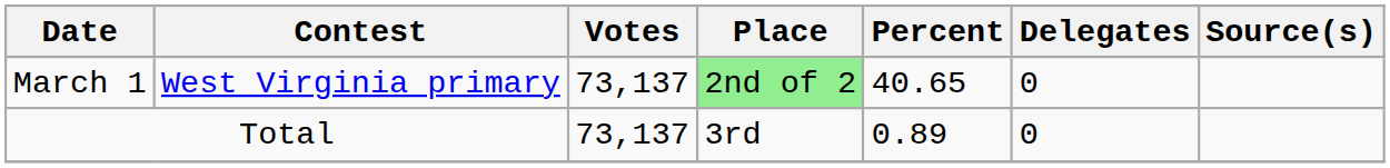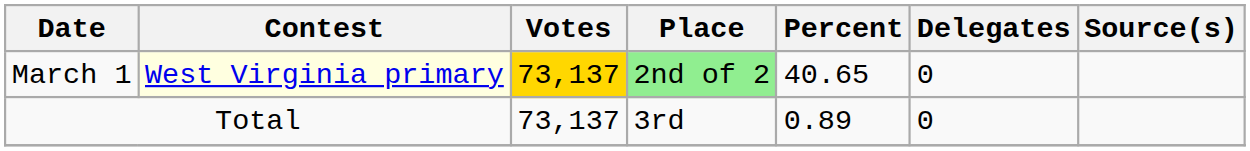March 1 | Contest: no background -> lightyellow background
March 1 | Votes: no background -> gold background
